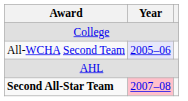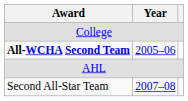All-WCHA Second Team | Award: normal -> bold
All-WCHA Second Team | Year: lavender background -> no background
Second All-Star Team | Award: bold -> normal
Second All-Star Team | Year: pink background -> no background
